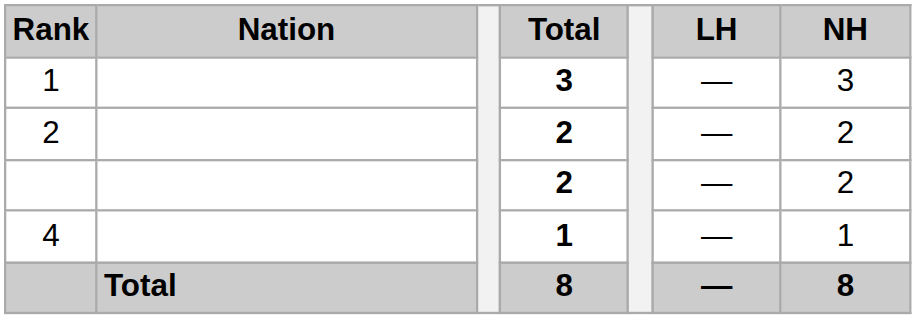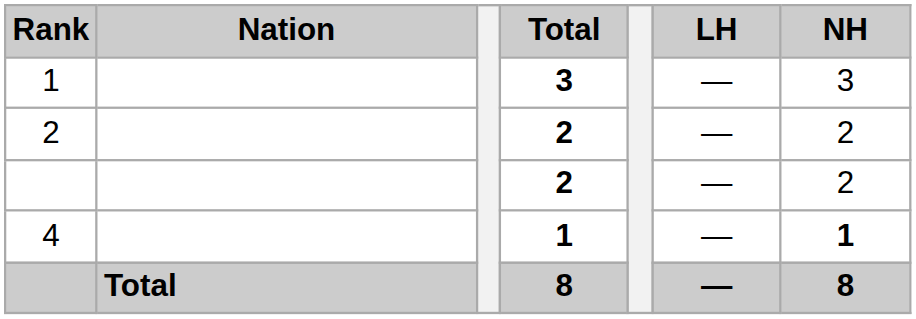4 | NH: normal -> bold
